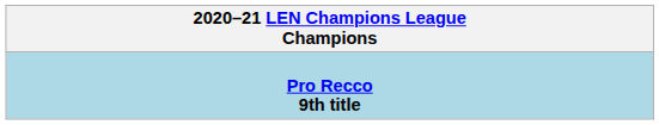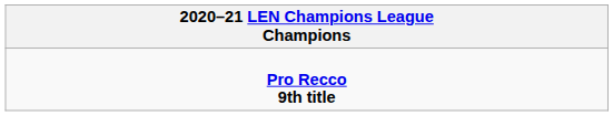row 2 | column 1: lightblue background -> no background
